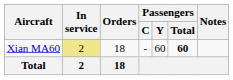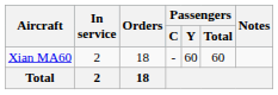Xian MA60 | In service: khaki background -> no background
Xian MA60 | Passengers / Total: bold -> normal
